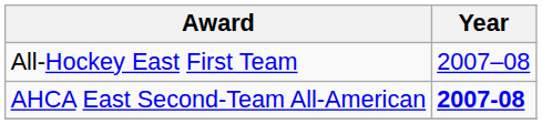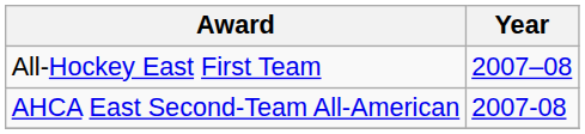row 3 | Year: bold -> normal
